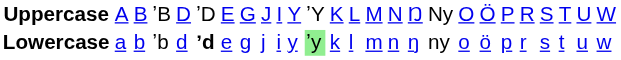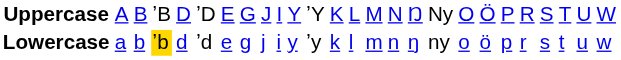Lowercase | column 4: no background -> gold background
Lowercase | column 6: bold -> normal
Lowercase | column 12: lightgreen background -> no background
